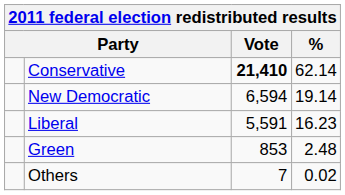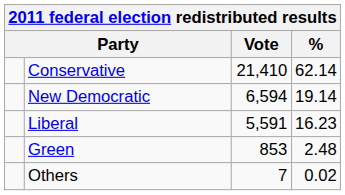Conservative | Vote: bold -> normal
